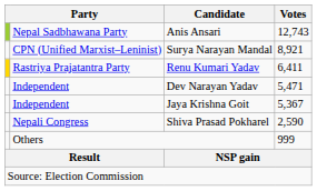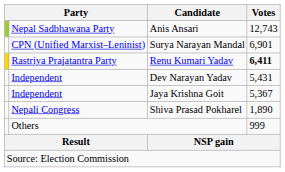Surya Narayan Mandal | Votes: 8,921 -> 6,901
Renu Kumari Yadav | Votes: normal -> bold
Dev Narayan Yadav | Votes: 5,471 -> 5,431
Shiva Prasad Pokharel | Votes: 2,590 -> 1,890
